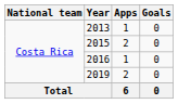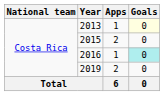2013 | Goals: no background -> lightyellow background
2016 | Goals: no background -> paleturquoise background
